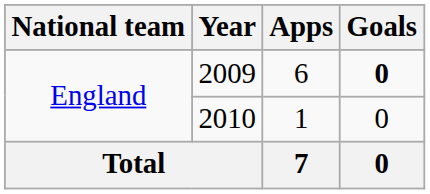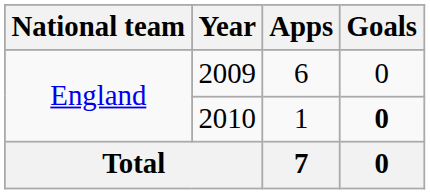2009 | Goals: bold -> normal
2010 | Goals: normal -> bold
